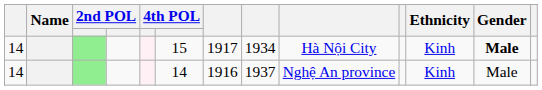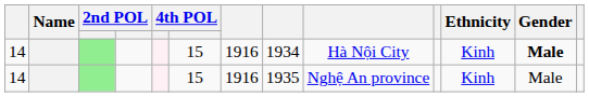row 3 | column 7: 1917 -> 1916
row 4 | column 6: 14 -> 15
row 4 | column 8: 1937 -> 1935
